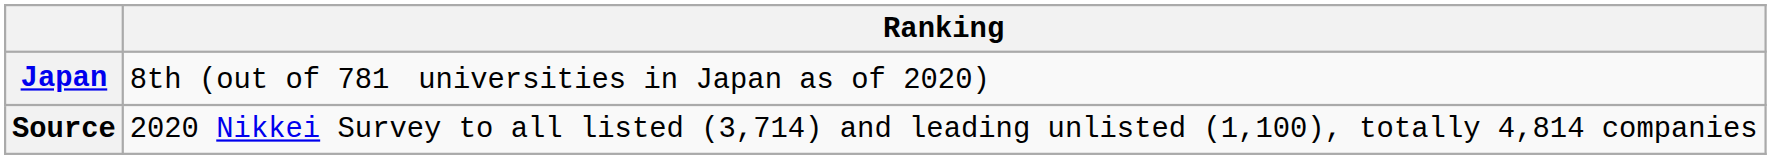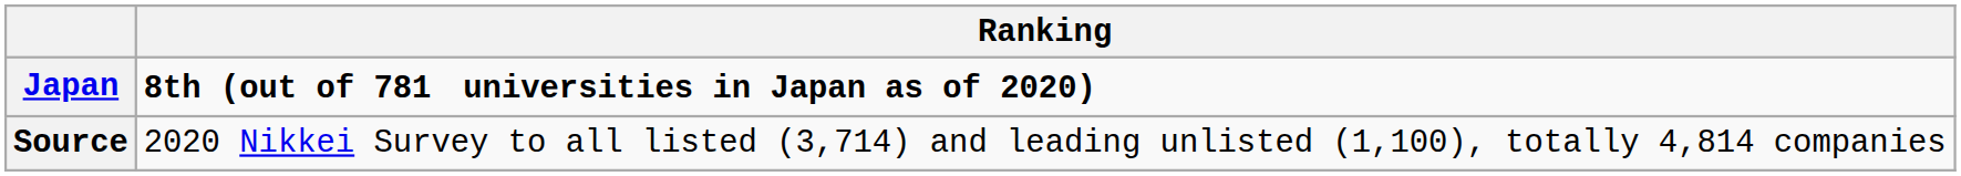Japan | Ranking: normal -> bold
